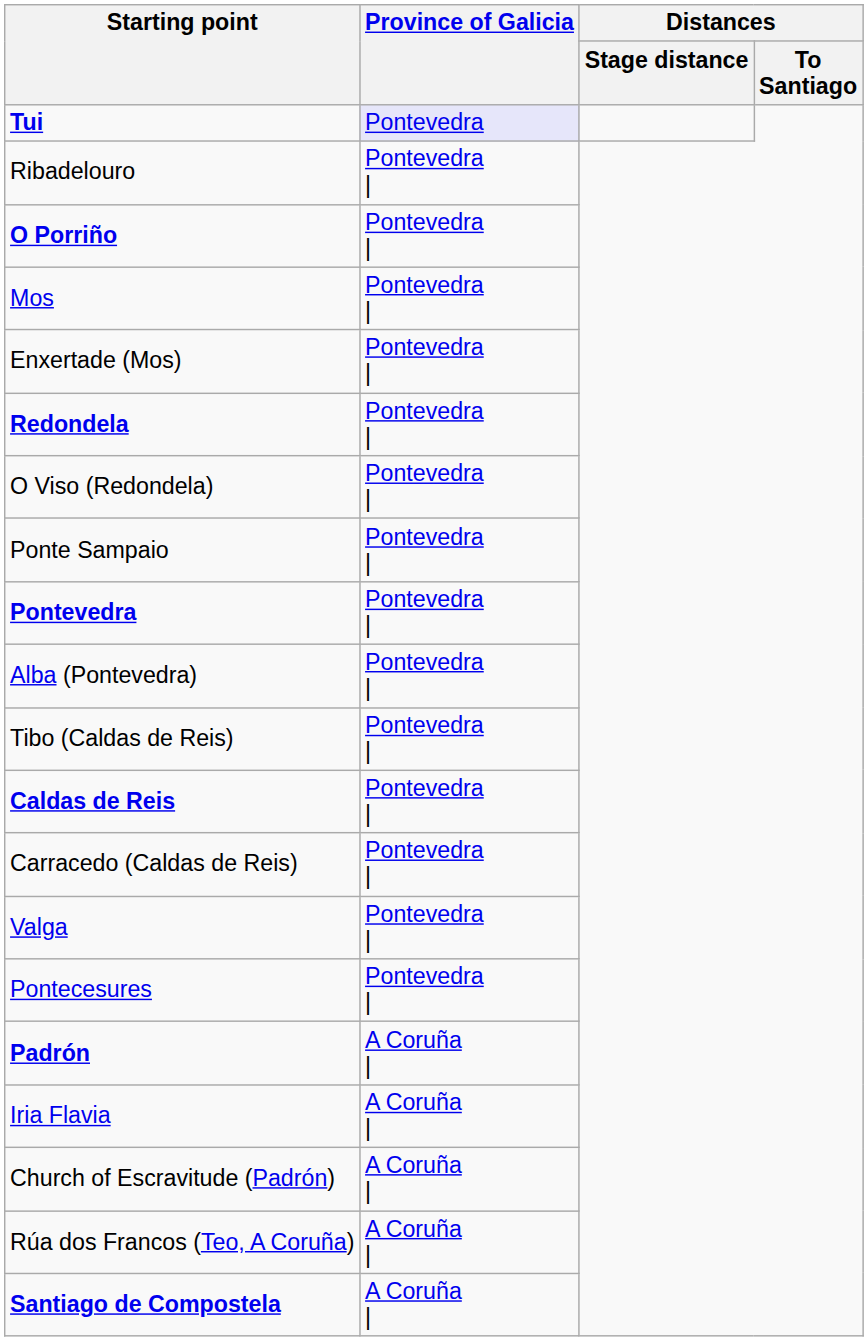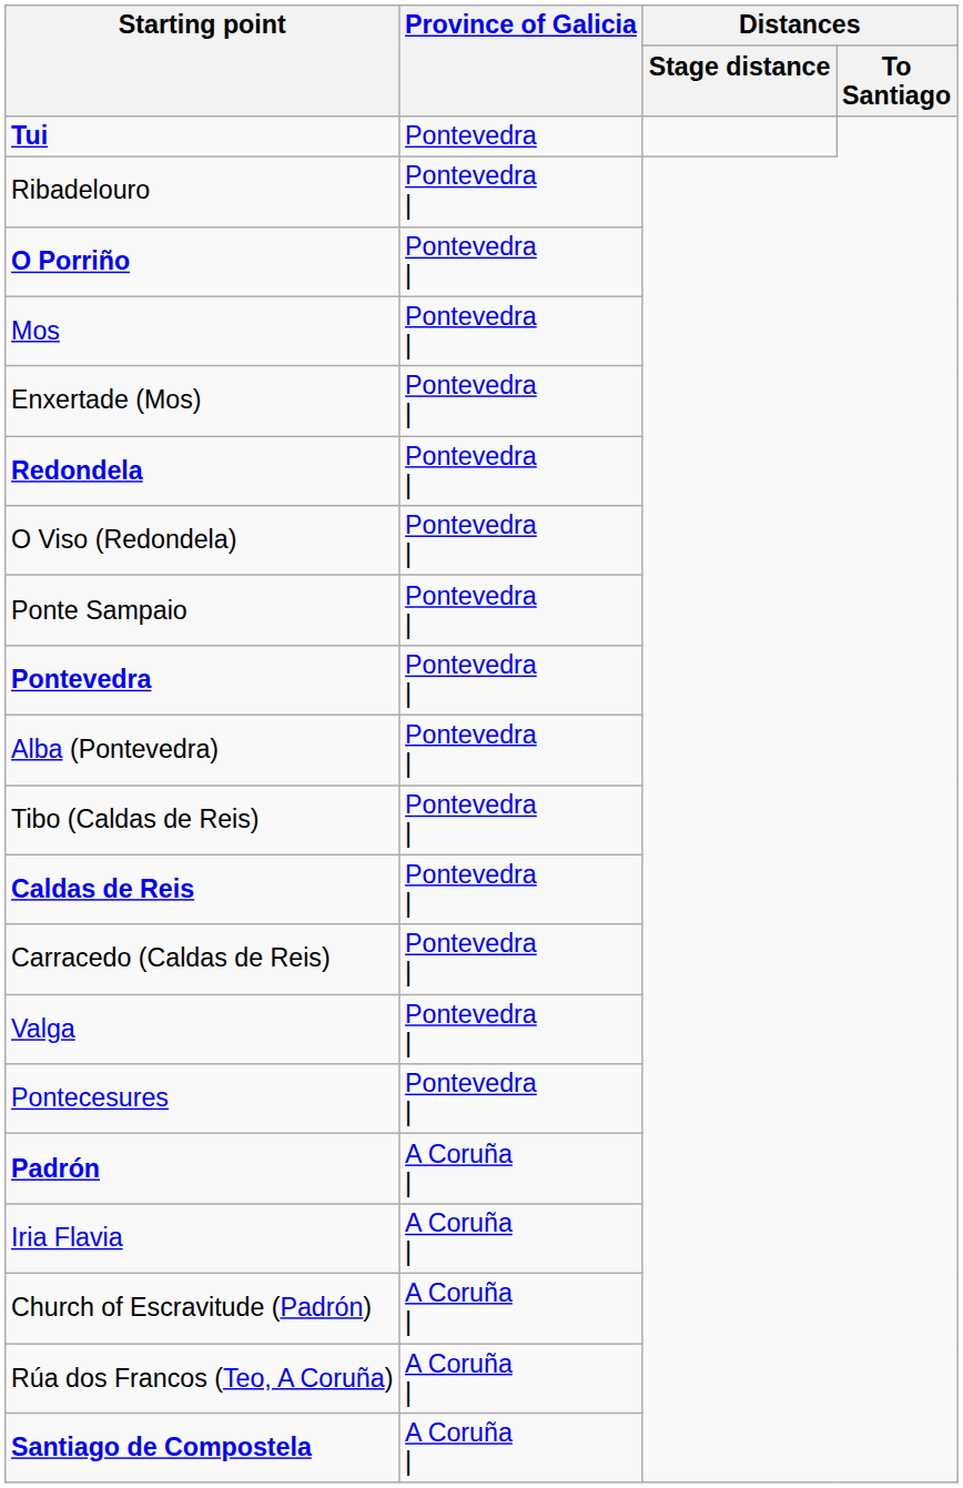Tui | Province of Galicia: lavender background -> no background
